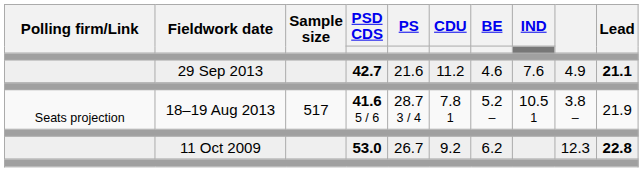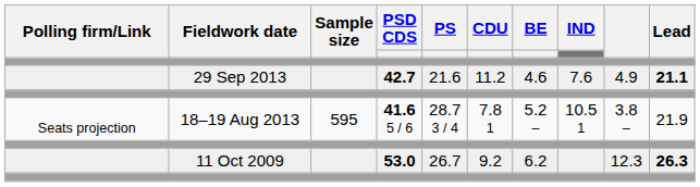18–19 Aug 2013 | Sample size: 517 -> 595
11 Oct 2009 | Lead: 22.8 -> 26.3
